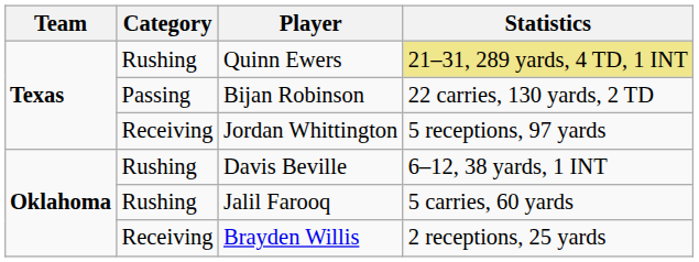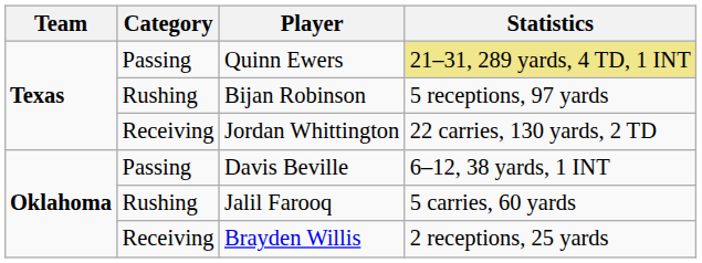Quinn Ewers | Category: Rushing -> Passing
Bijan Robinson | Category: Passing -> Rushing
Bijan Robinson | Statistics: 22 carries, 130 yards, 2 TD -> 5 receptions, 97 yards
Jordan Whittington | Statistics: 5 receptions, 97 yards -> 22 carries, 130 yards, 2 TD
Davis Beville | Category: Rushing -> Passing
